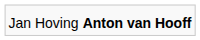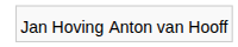Jan Hoving | column 2: bold -> normal
